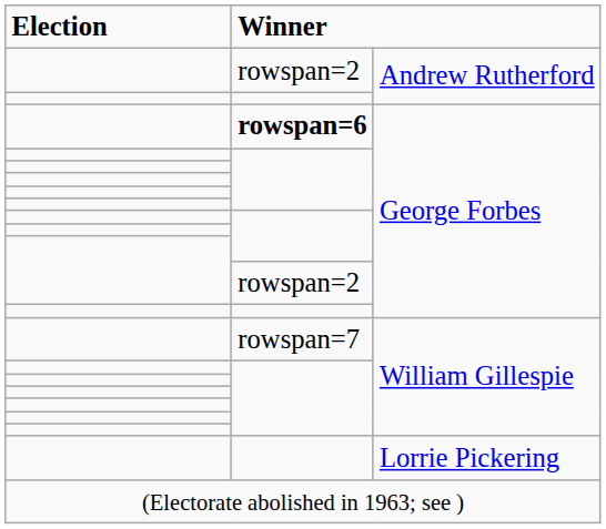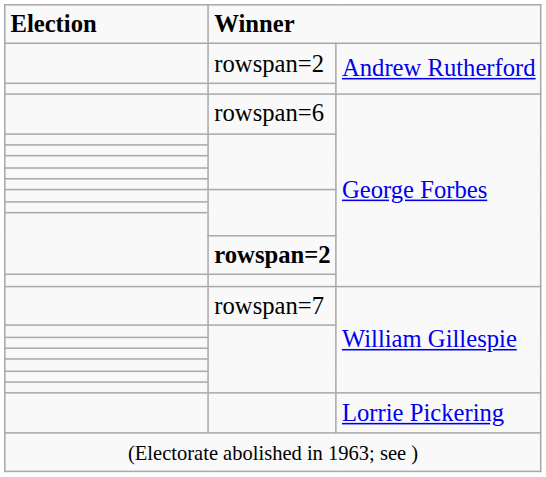rowspan=6 | column 2: bold -> normal
rowspan=2 / George Forbes | column 2: normal -> bold
